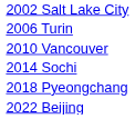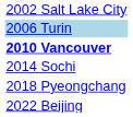2006 Turin | column 1: no background -> lightblue background
2010 Vancouver | column 1: normal -> bold
